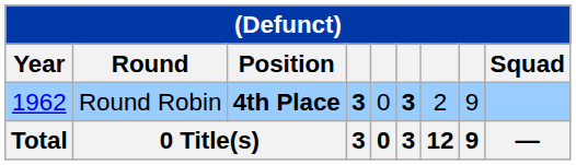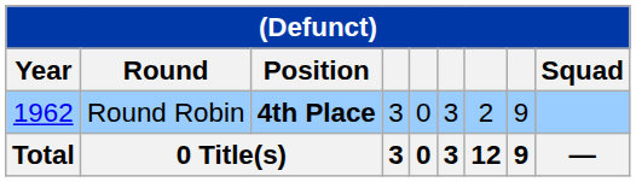Round Robin | column 4: bold -> normal
Round Robin | column 6: bold -> normal
